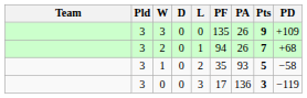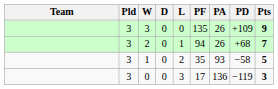columns swapped: PD <-> Pts
